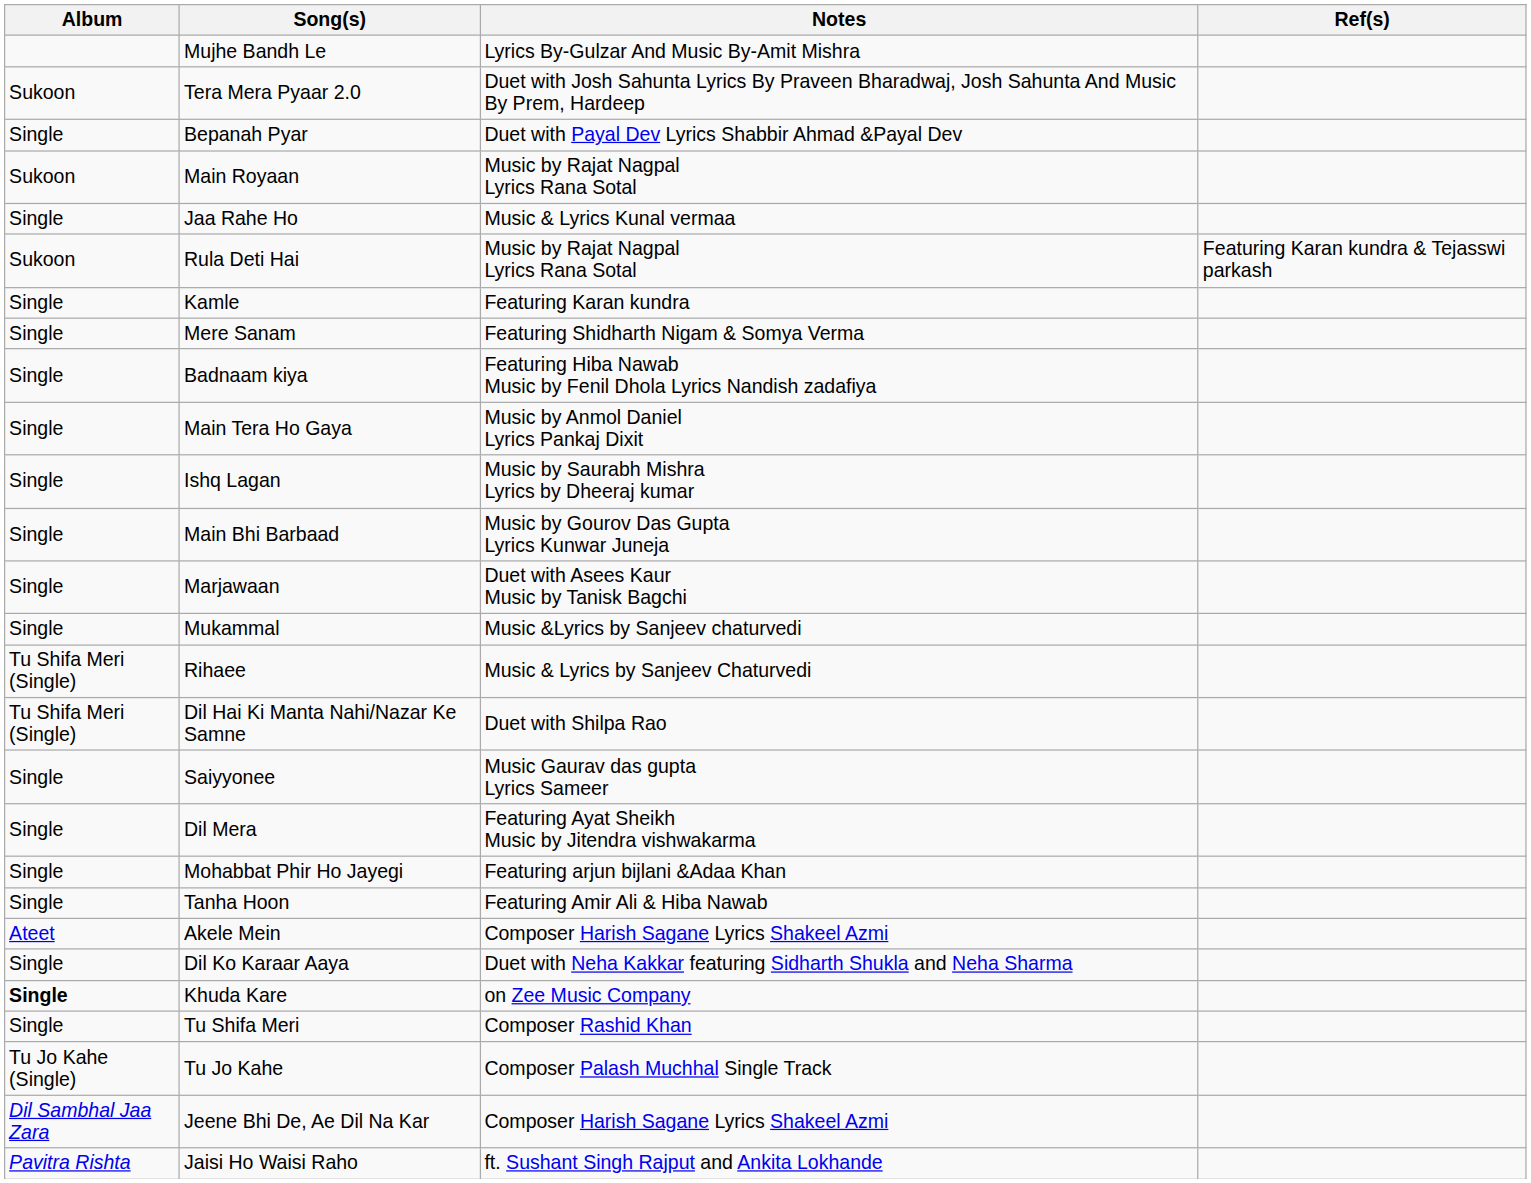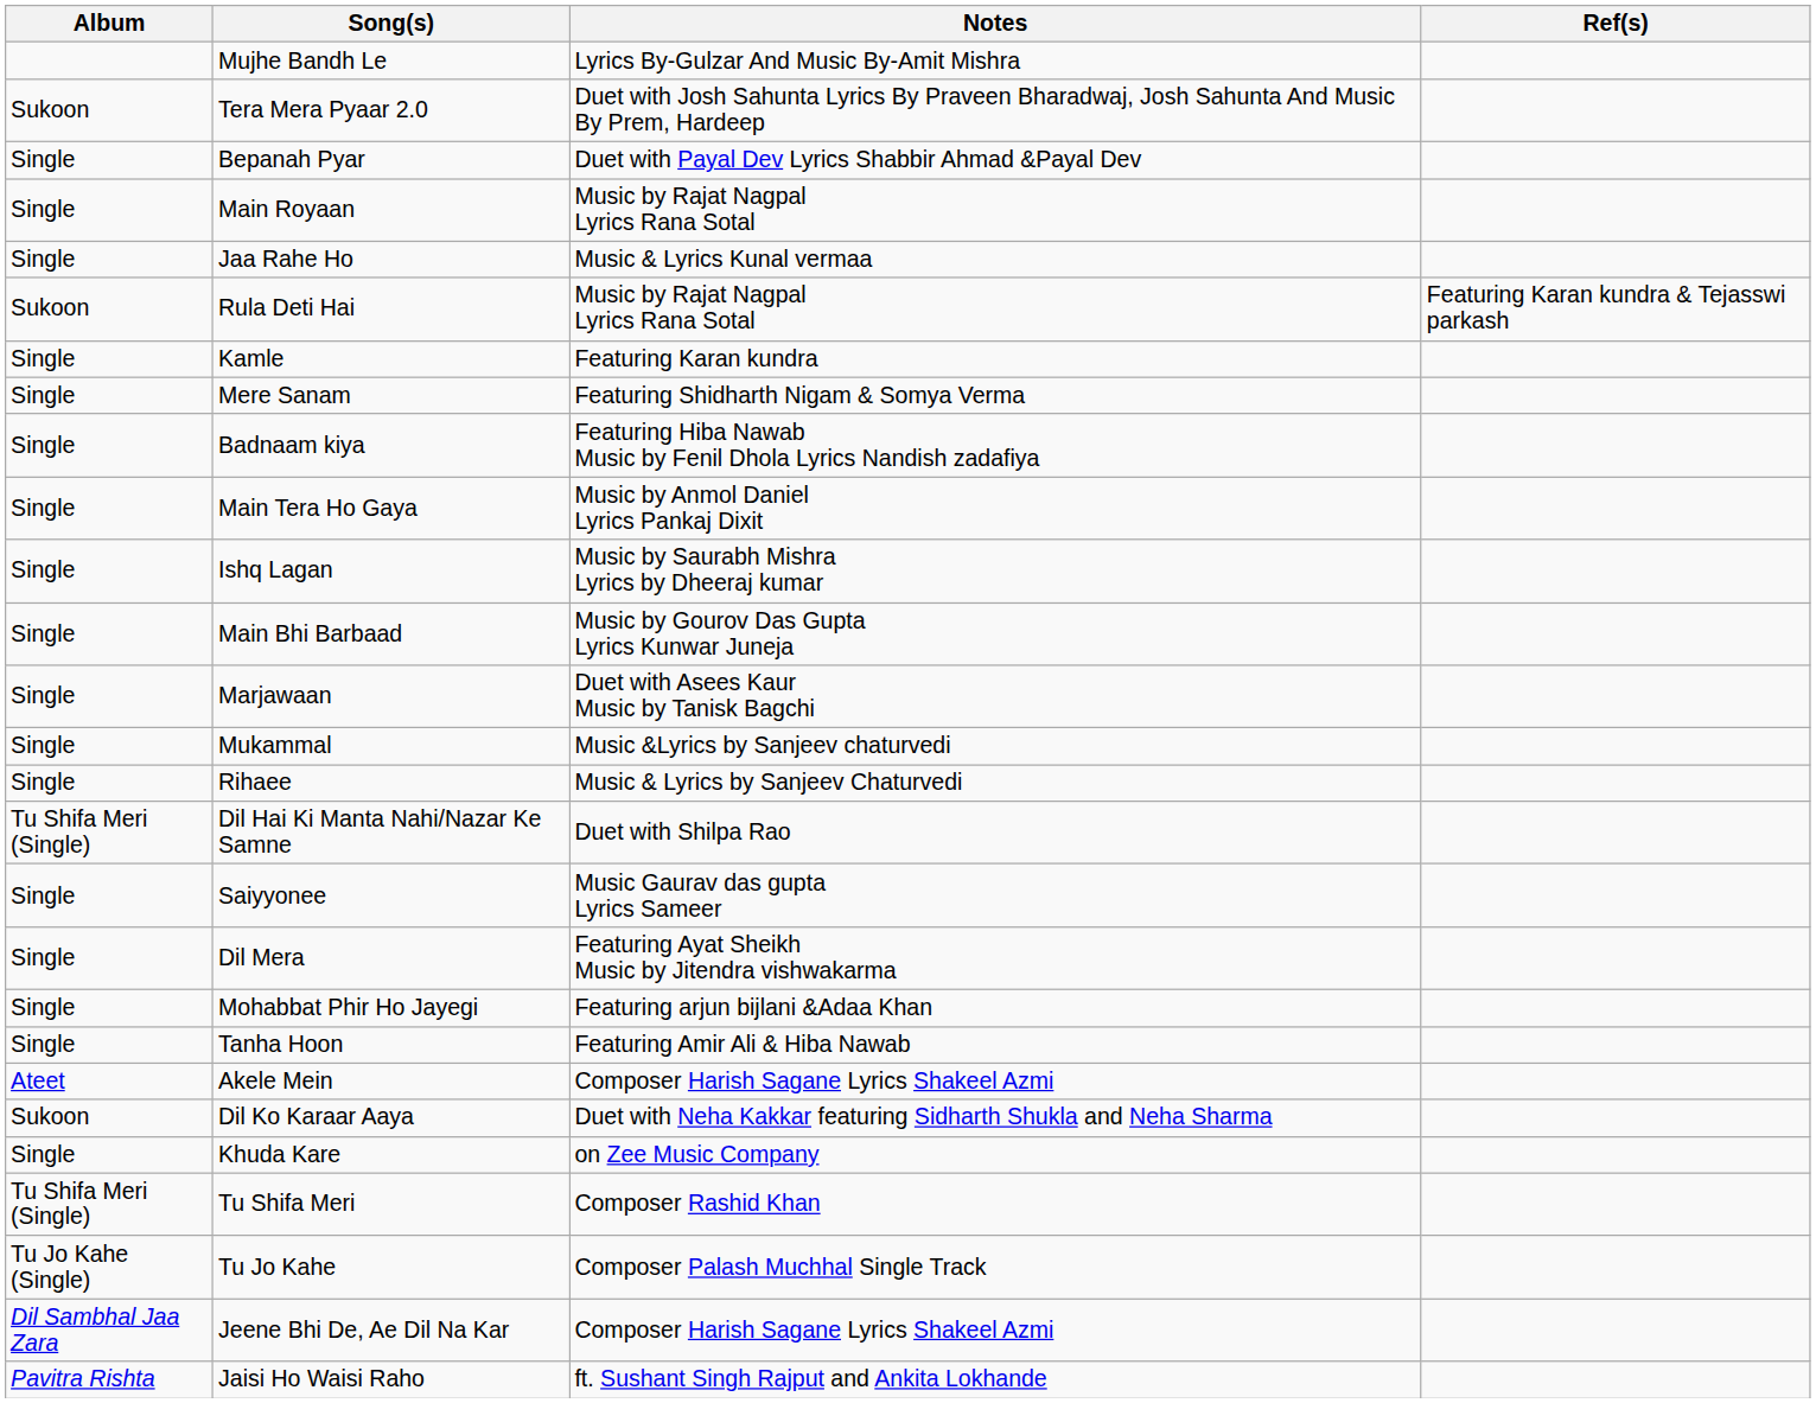Main Royaan | Album: Sukoon -> Single
Rihaee | Album: Tu Shifa Meri (Single) -> Single
Dil Ko Karaar Aaya | Album: Single -> Sukoon
Khuda Kare | Album: bold -> normal
Tu Shifa Meri | Album: Single -> Tu Shifa Meri (Single)
